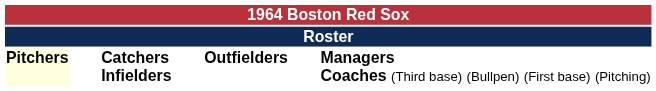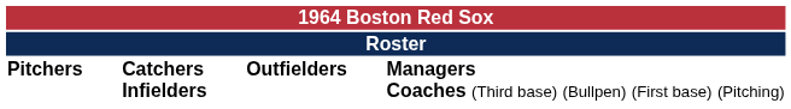Pitchers | column 1: lightyellow background -> no background
